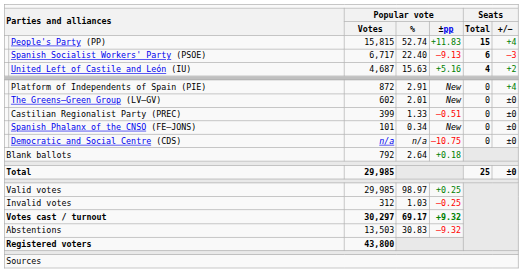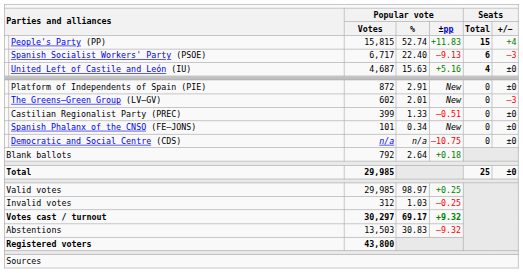United Left of Castile and León (IU) | column 7: +2 -> ±0
Platform of Independents of Spain (PIE) | column 7: +4 -> ±0
The Greens–Green Group (LV–GV) | column 7: ±0 -> –3
